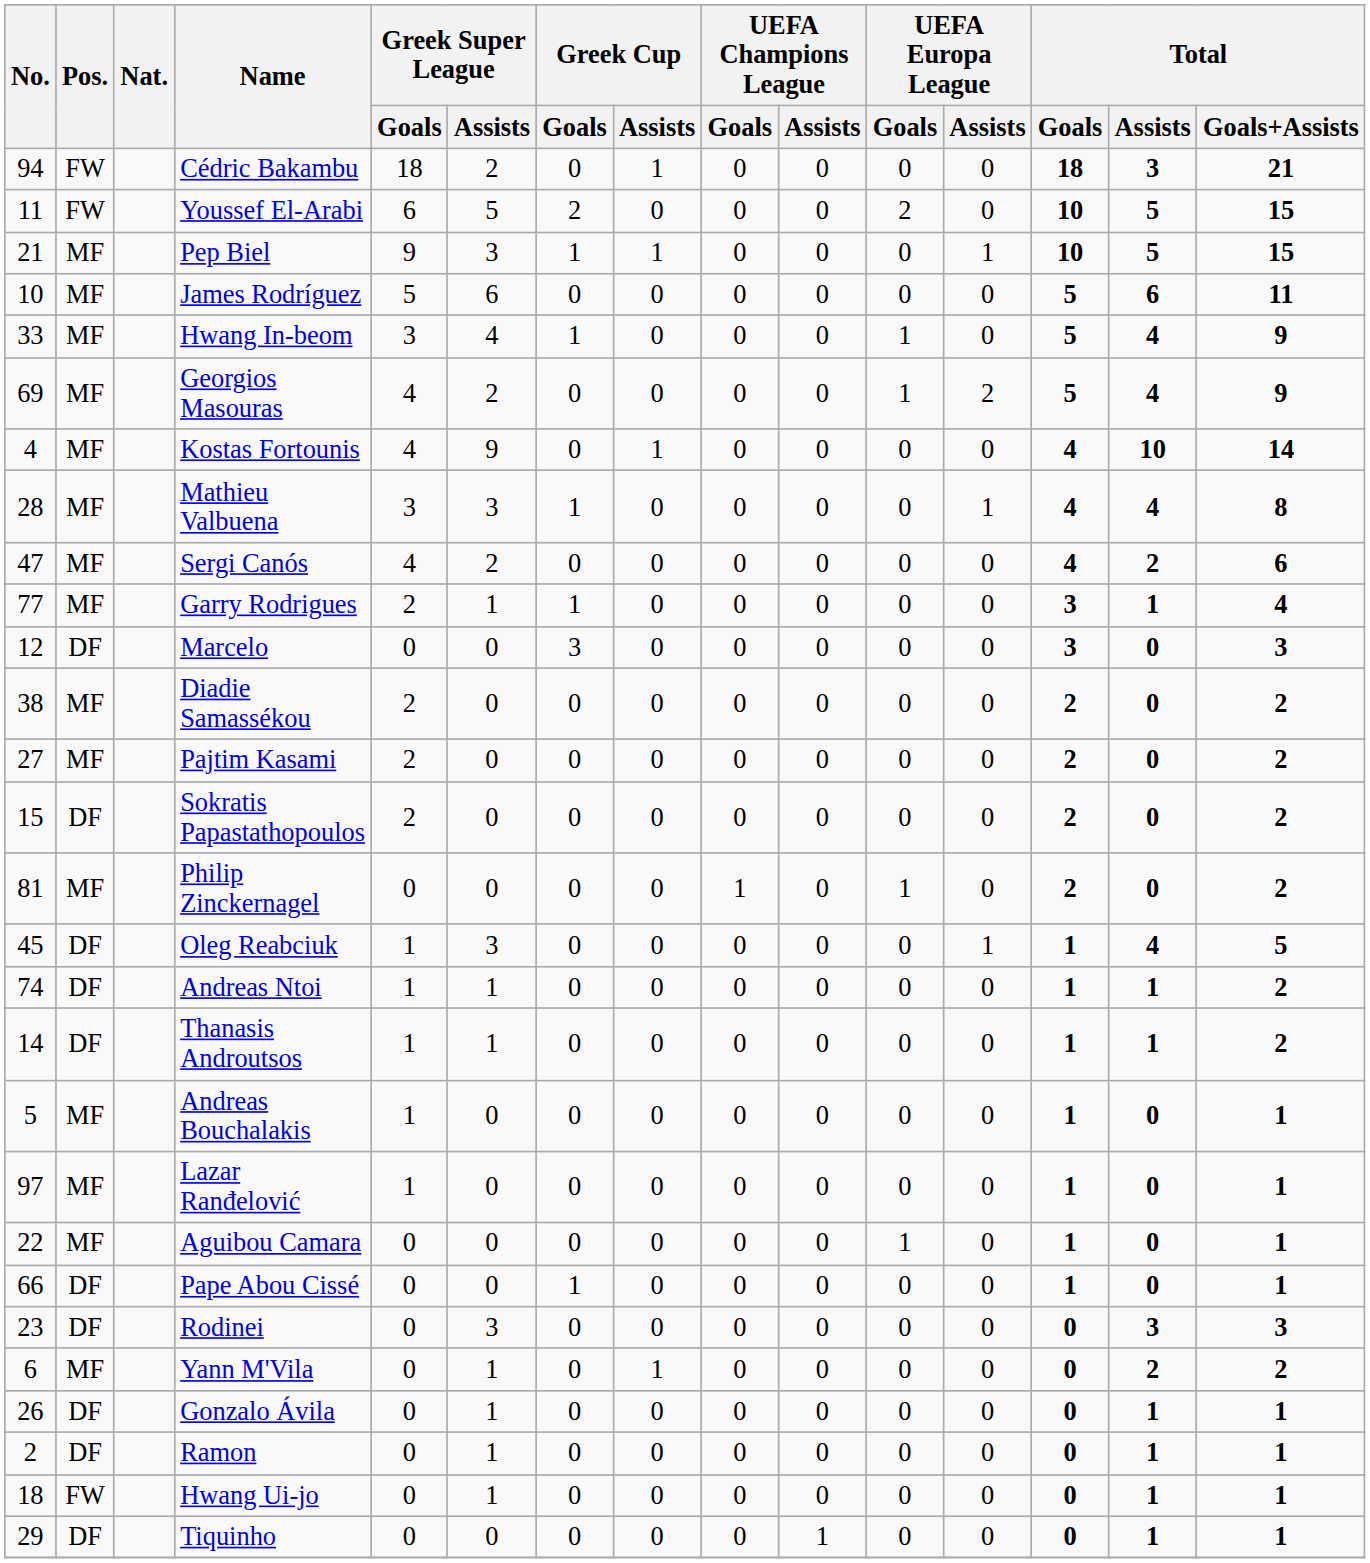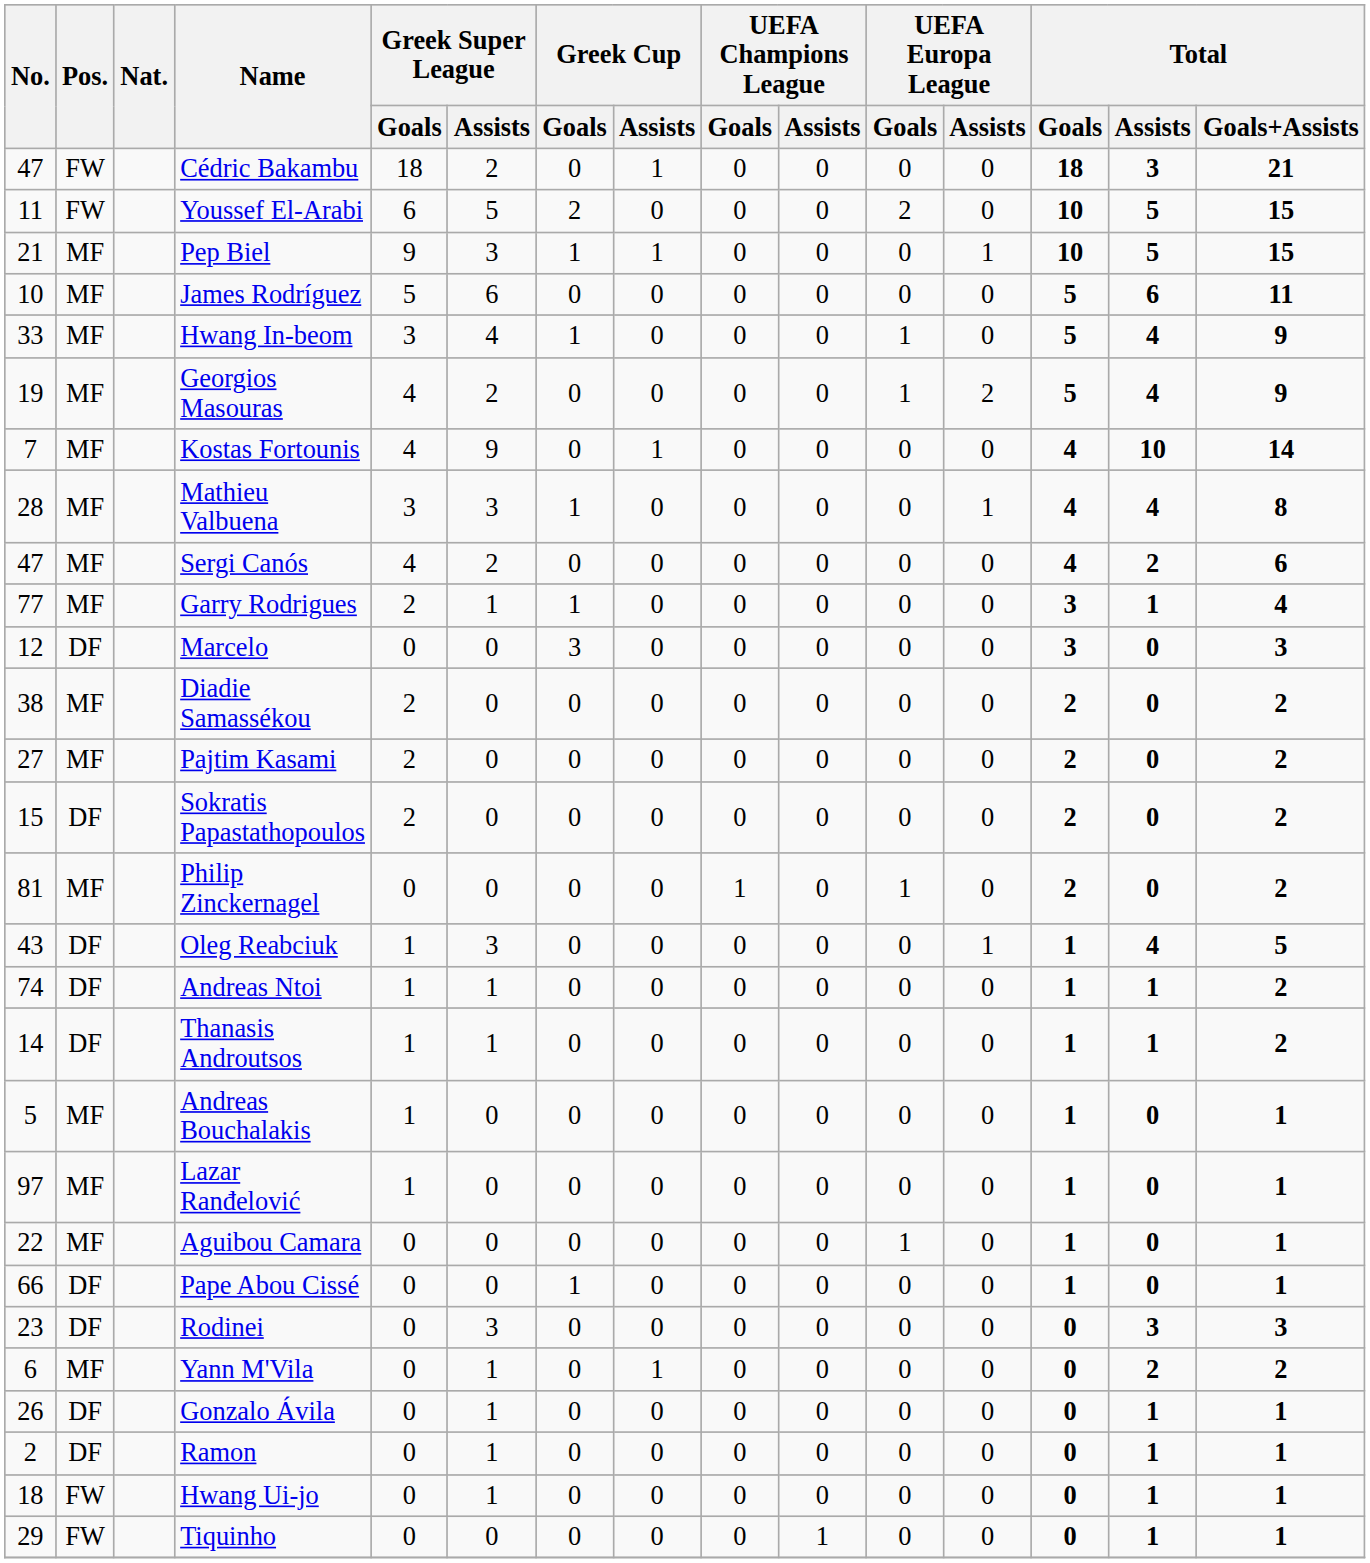Cédric Bakambu | No.: 94 -> 47
Georgios Masouras | No.: 69 -> 19
Kostas Fortounis | No.: 4 -> 7
Oleg Reabciuk | No.: 45 -> 43
Tiquinho | Pos.: DF -> FW
